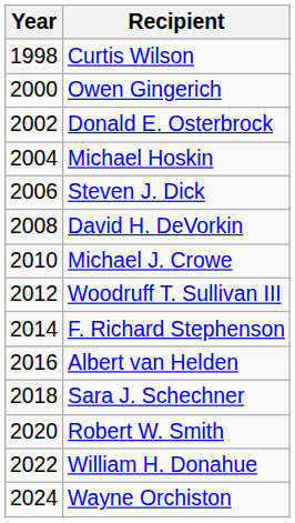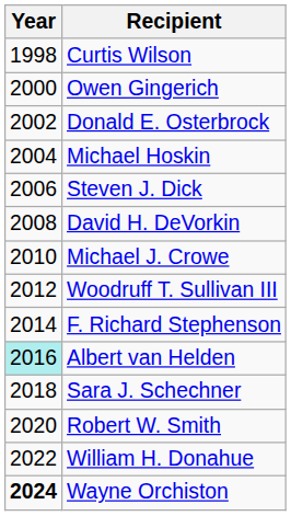Albert van Helden | Year: no background -> paleturquoise background
Wayne Orchiston | Year: normal -> bold
